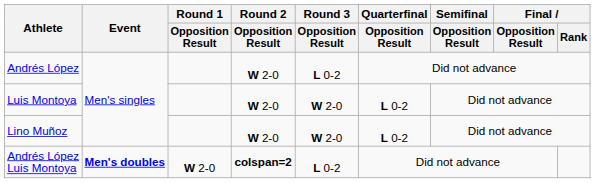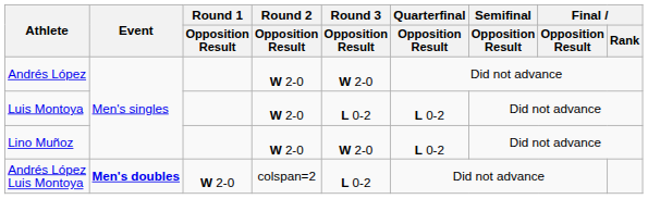Andrés López | Round 3 / Opposition Result: L 0-2 -> W 2-0
Luis Montoya | Round 3 / Opposition Result: W 2-0 -> L 0-2
Andrés López Luis Montoya | Round 2 / Opposition Result: bold -> normal
